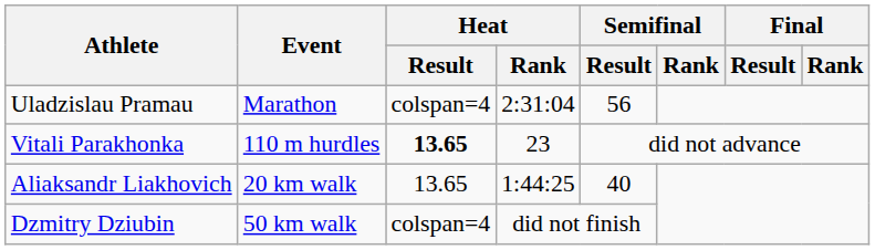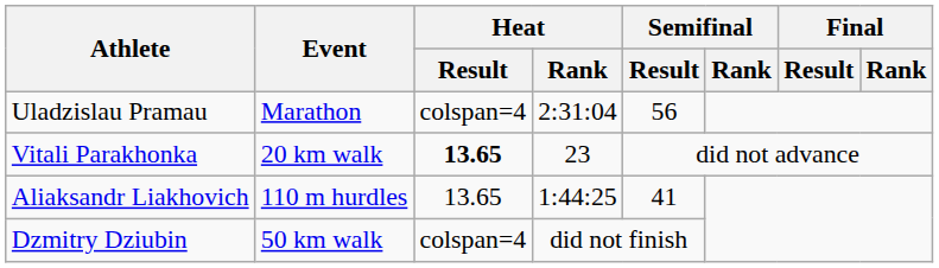Vitali Parakhonka | Event: 110 m hurdles -> 20 km walk
Aliaksandr Liakhovich | Event: 20 km walk -> 110 m hurdles
Aliaksandr Liakhovich | Semifinal / Result: 40 -> 41
